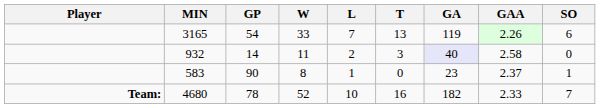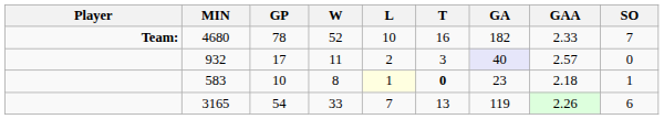rows swapped: 3165 <-> 4680
932 | GP: 14 -> 17
932 | GAA: 2.58 -> 2.57
583 | GP: 90 -> 10
583 | L: no background -> lightyellow background
583 | T: normal -> bold
583 | GAA: 2.37 -> 2.18
